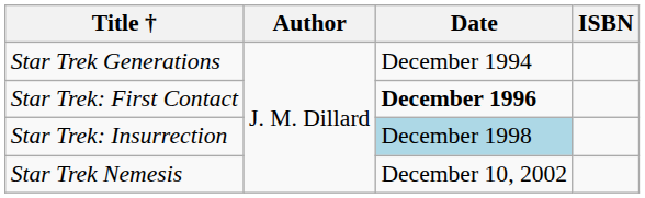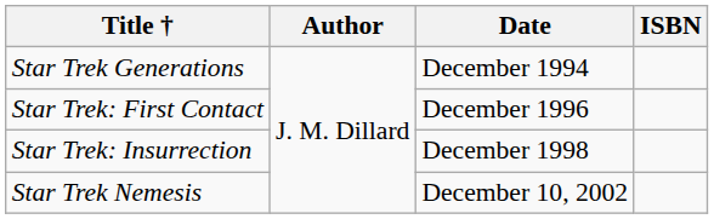Star Trek: First Contact | Date: bold -> normal
Star Trek: Insurrection | Date: lightblue background -> no background
